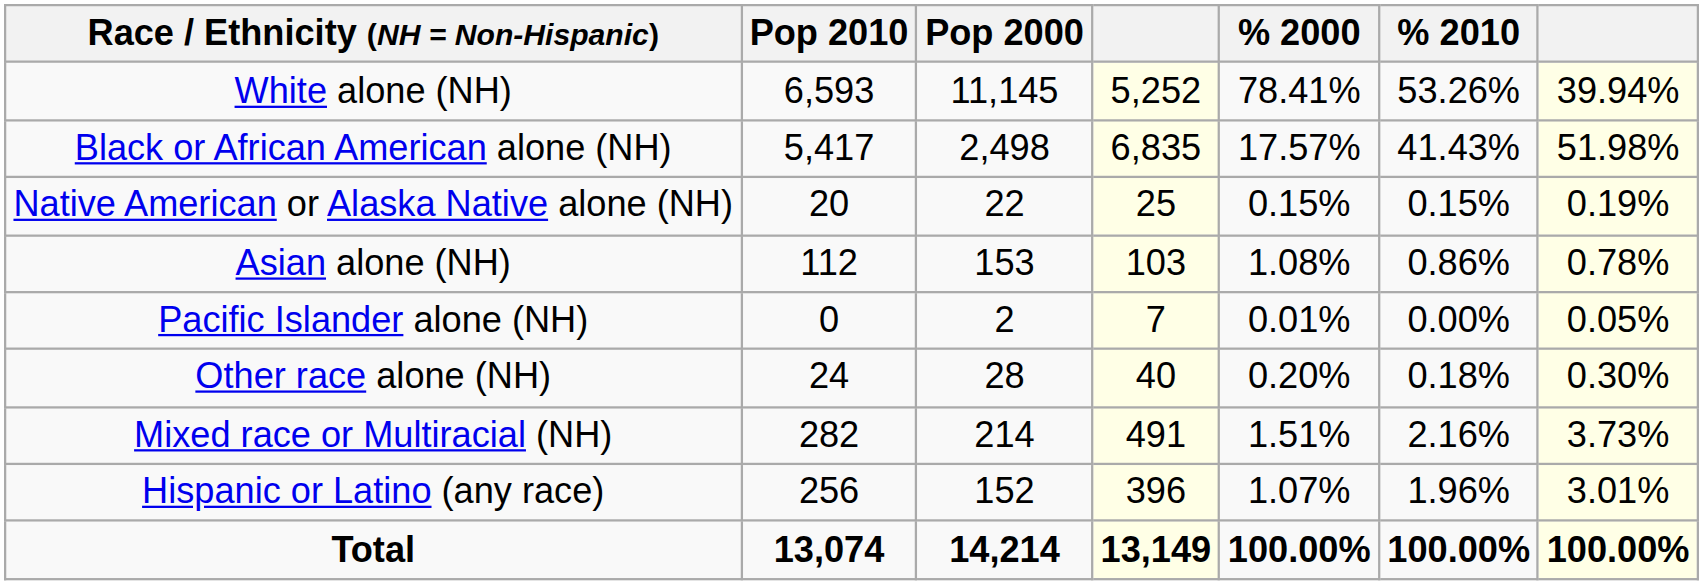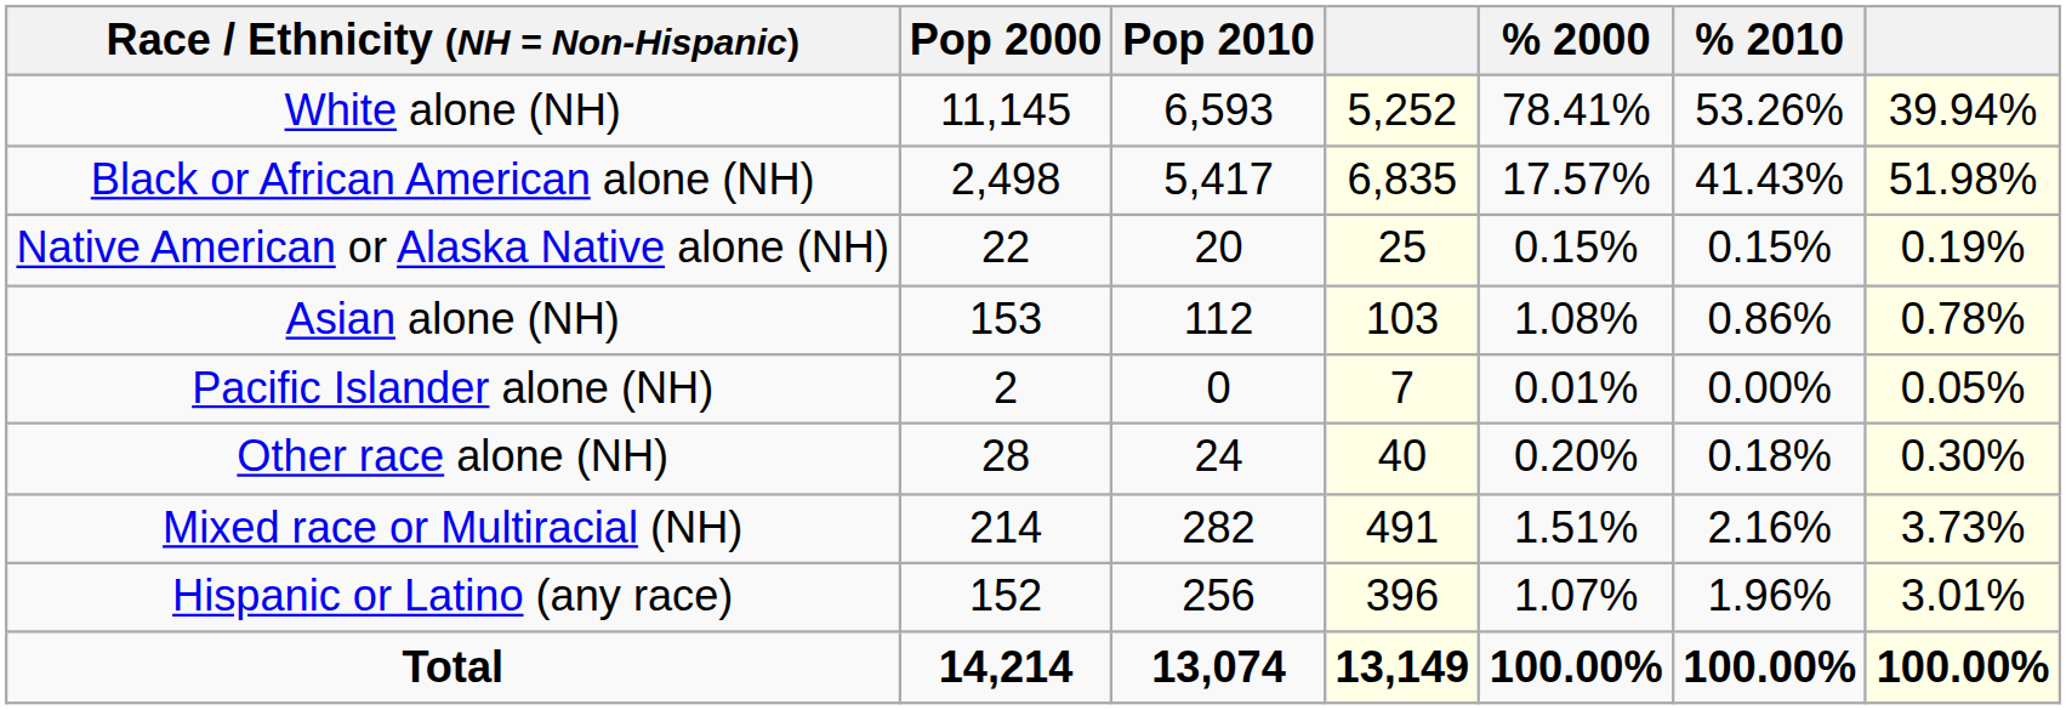columns swapped: Pop 2000 <-> Pop 2010
